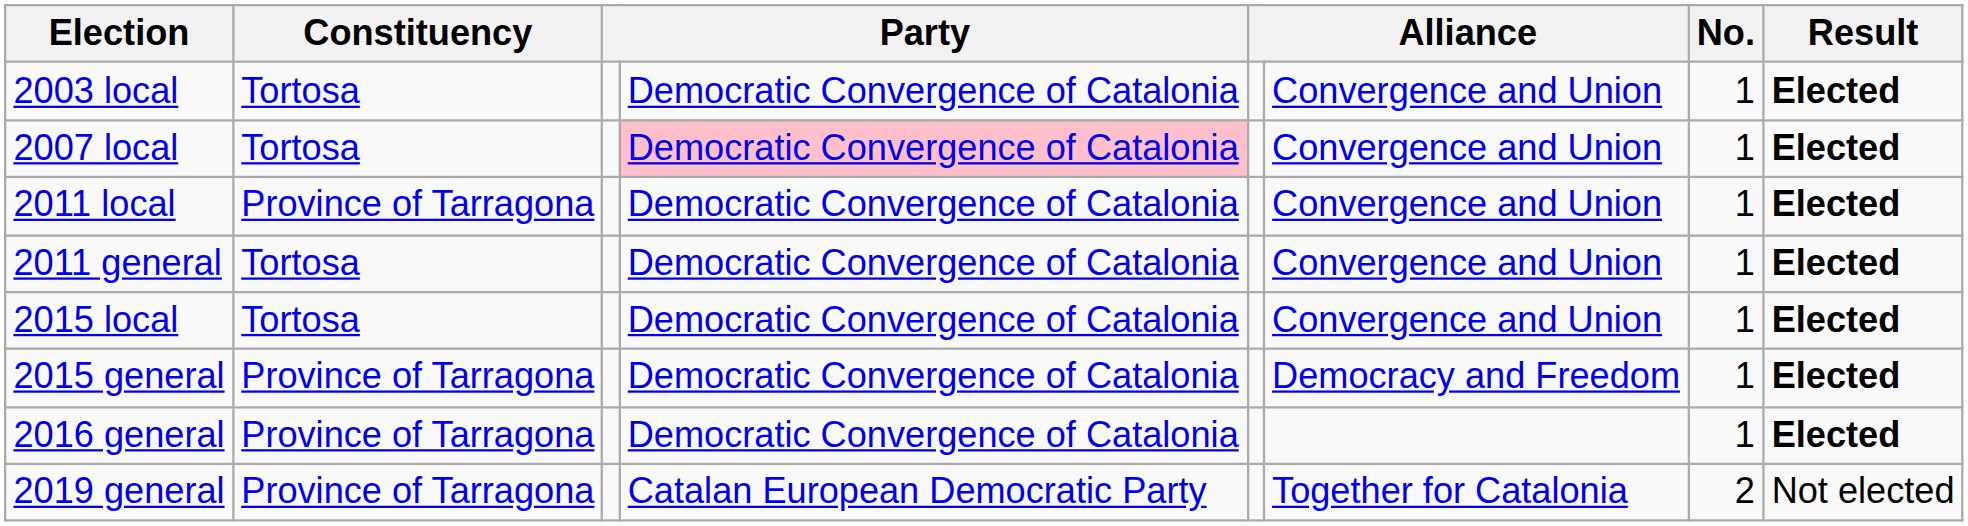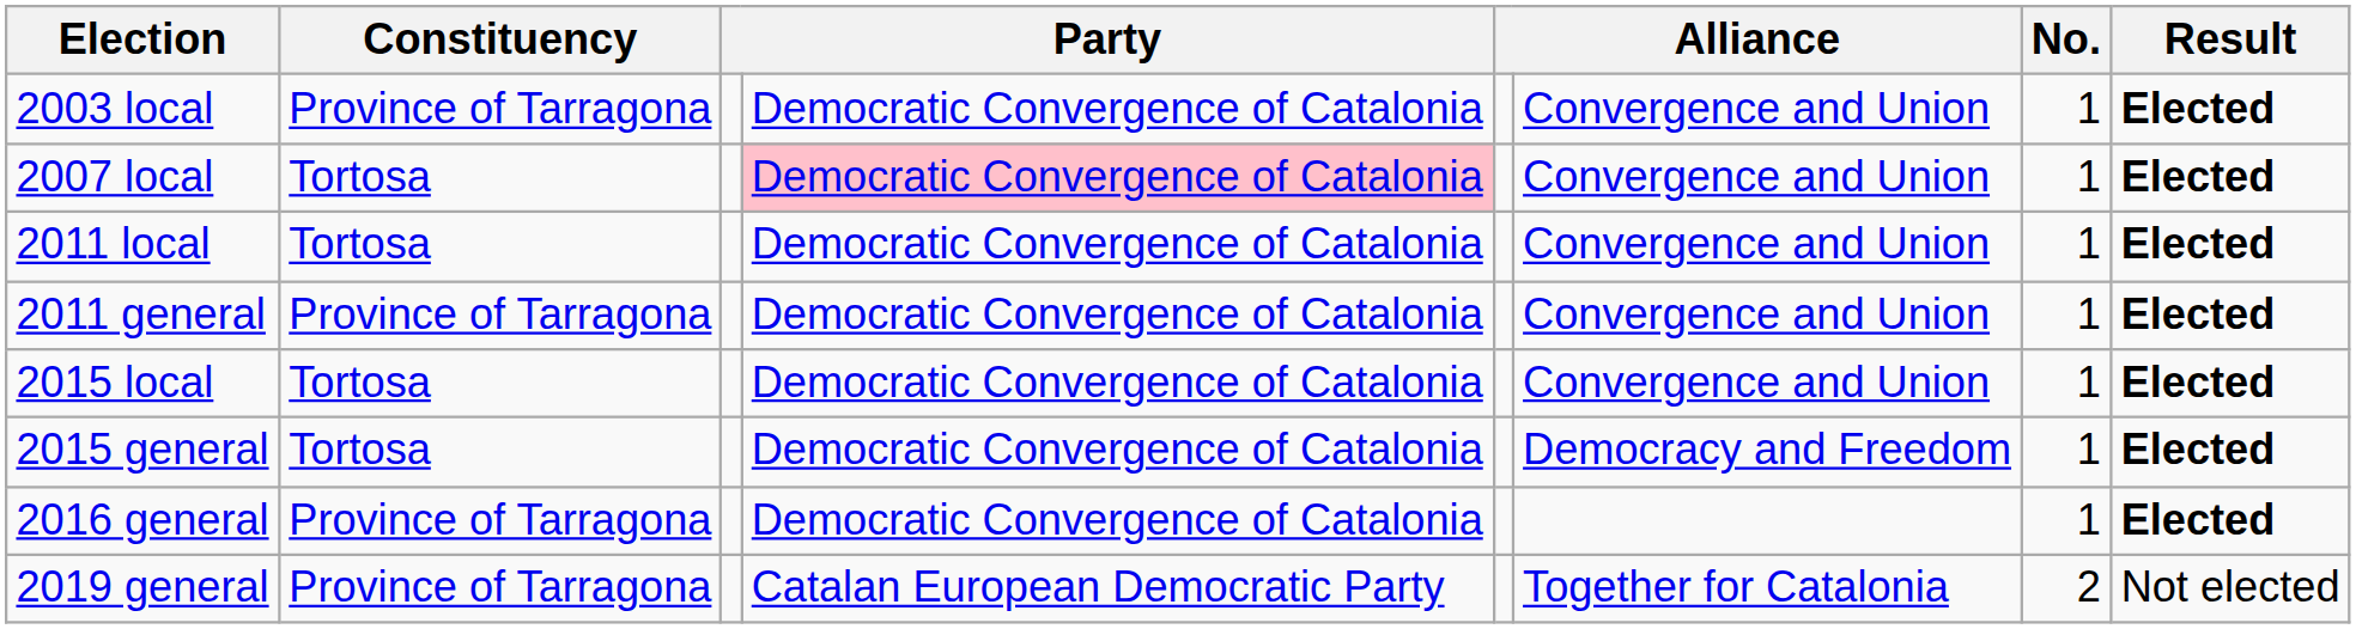2003 local | Constituency: Tortosa -> Province of Tarragona
2011 local | Constituency: Province of Tarragona -> Tortosa
2011 general | Constituency: Tortosa -> Province of Tarragona
2015 general | Constituency: Province of Tarragona -> Tortosa
